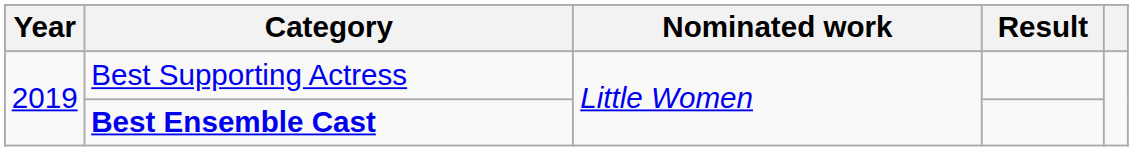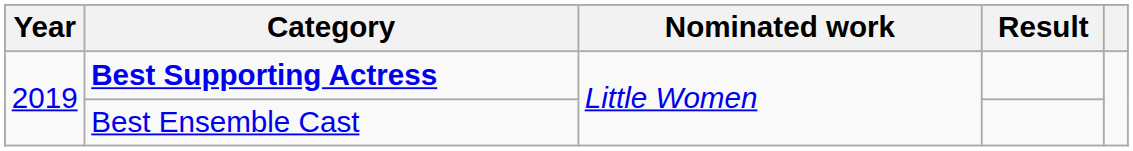Best Supporting Actress | Category: normal -> bold
Best Ensemble Cast | Category: bold -> normal
